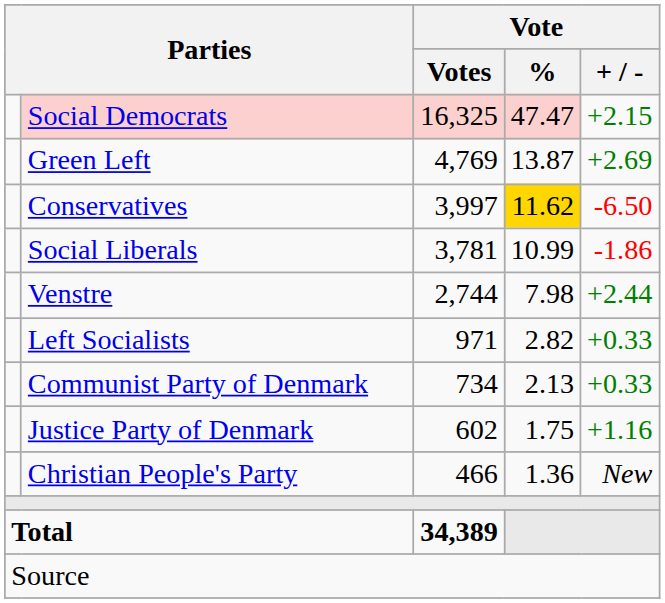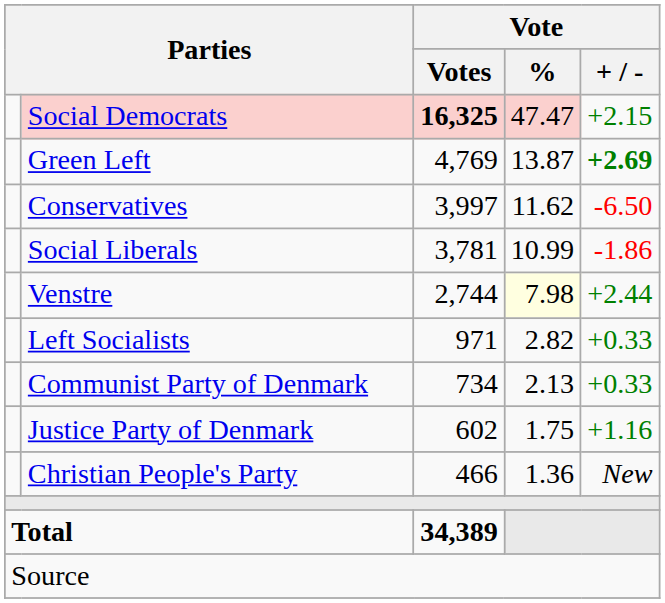Social Democrats | Vote / Votes: normal -> bold
Green Left | Vote / + / -: normal -> bold
Conservatives | Vote / %: gold background -> no background
Venstre | Vote / %: no background -> lightyellow background
